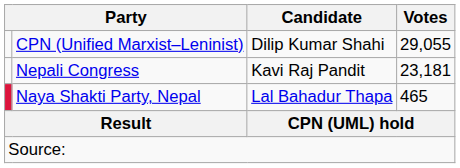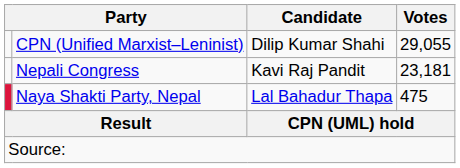Naya Shakti Party, Nepal | Votes: 465 -> 475
